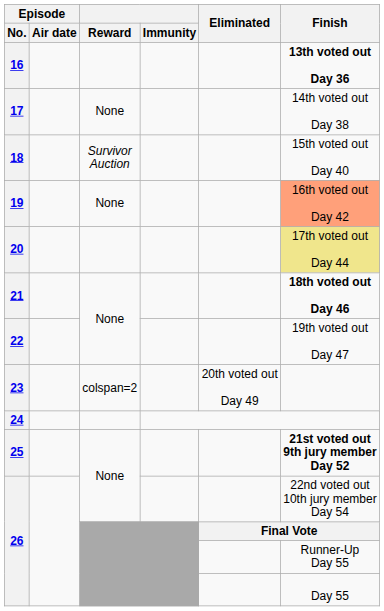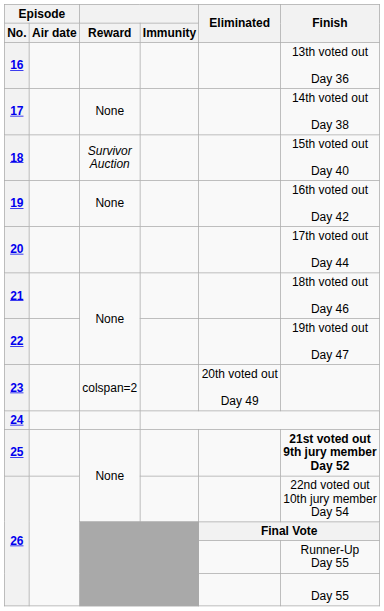16 | Finish: bold -> normal
19 | Finish: lightsalmon background -> no background
20 | Finish: khaki background -> no background
21 | Finish: bold -> normal
